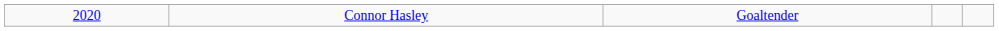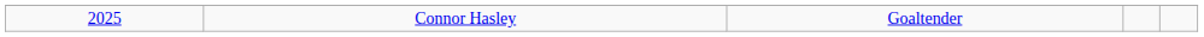Connor Hasley | column 1: 2020 -> 2025
